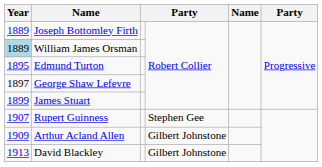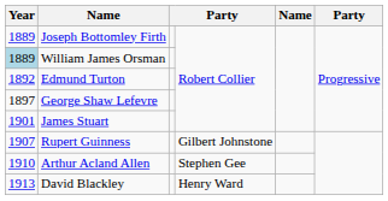Edmund Turton | Year: 1895 -> 1892
James Stuart | Year: 1899 -> 1901
Rupert Guinness | column 4: Stephen Gee -> Gilbert Johnstone
Arthur Acland Allen | Year: 1909 -> 1910
Arthur Acland Allen | column 4: Gilbert Johnstone -> Stephen Gee
David Blackley | column 4: Gilbert Johnstone -> Henry Ward
